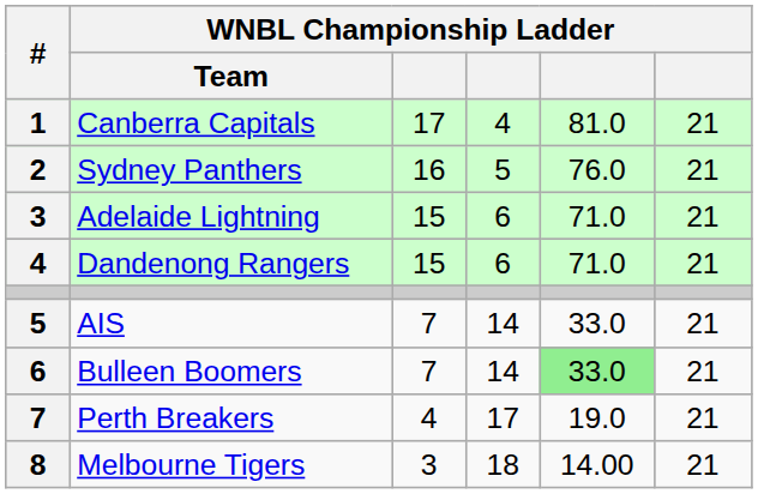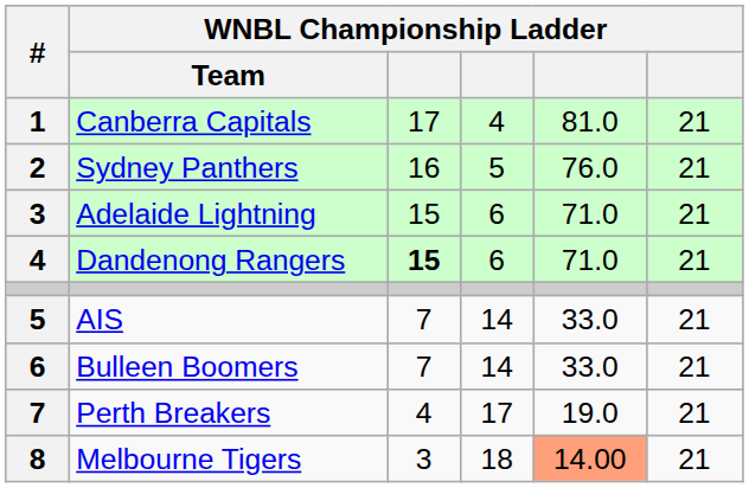Dandenong Rangers | column 3: normal -> bold
Bulleen Boomers | column 5: lightgreen background -> no background
Melbourne Tigers | column 5: no background -> lightsalmon background
